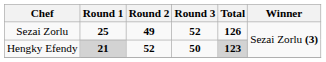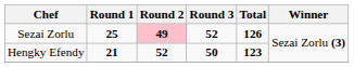Sezai Zorlu | Round 2: no background -> pink background
Hengky Efendy | Round 1: lightgrey background -> no background
Hengky Efendy | Total: lightgrey background -> no background
